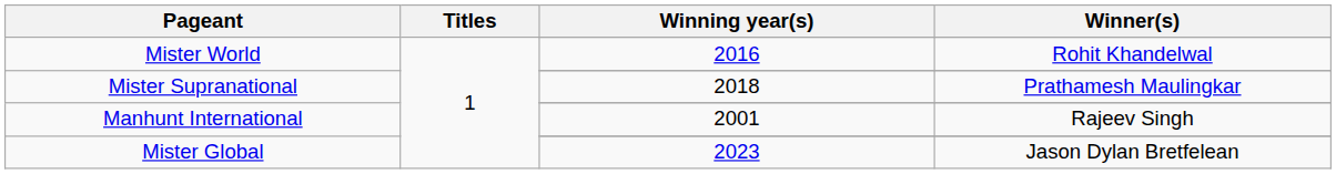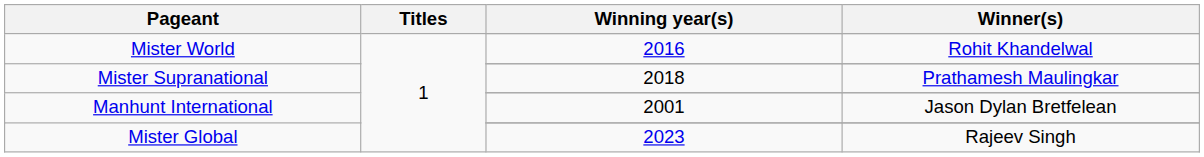2001 | Winner(s): Rajeev Singh -> Jason Dylan Bretfelean
2023 | Winner(s): Jason Dylan Bretfelean -> Rajeev Singh
